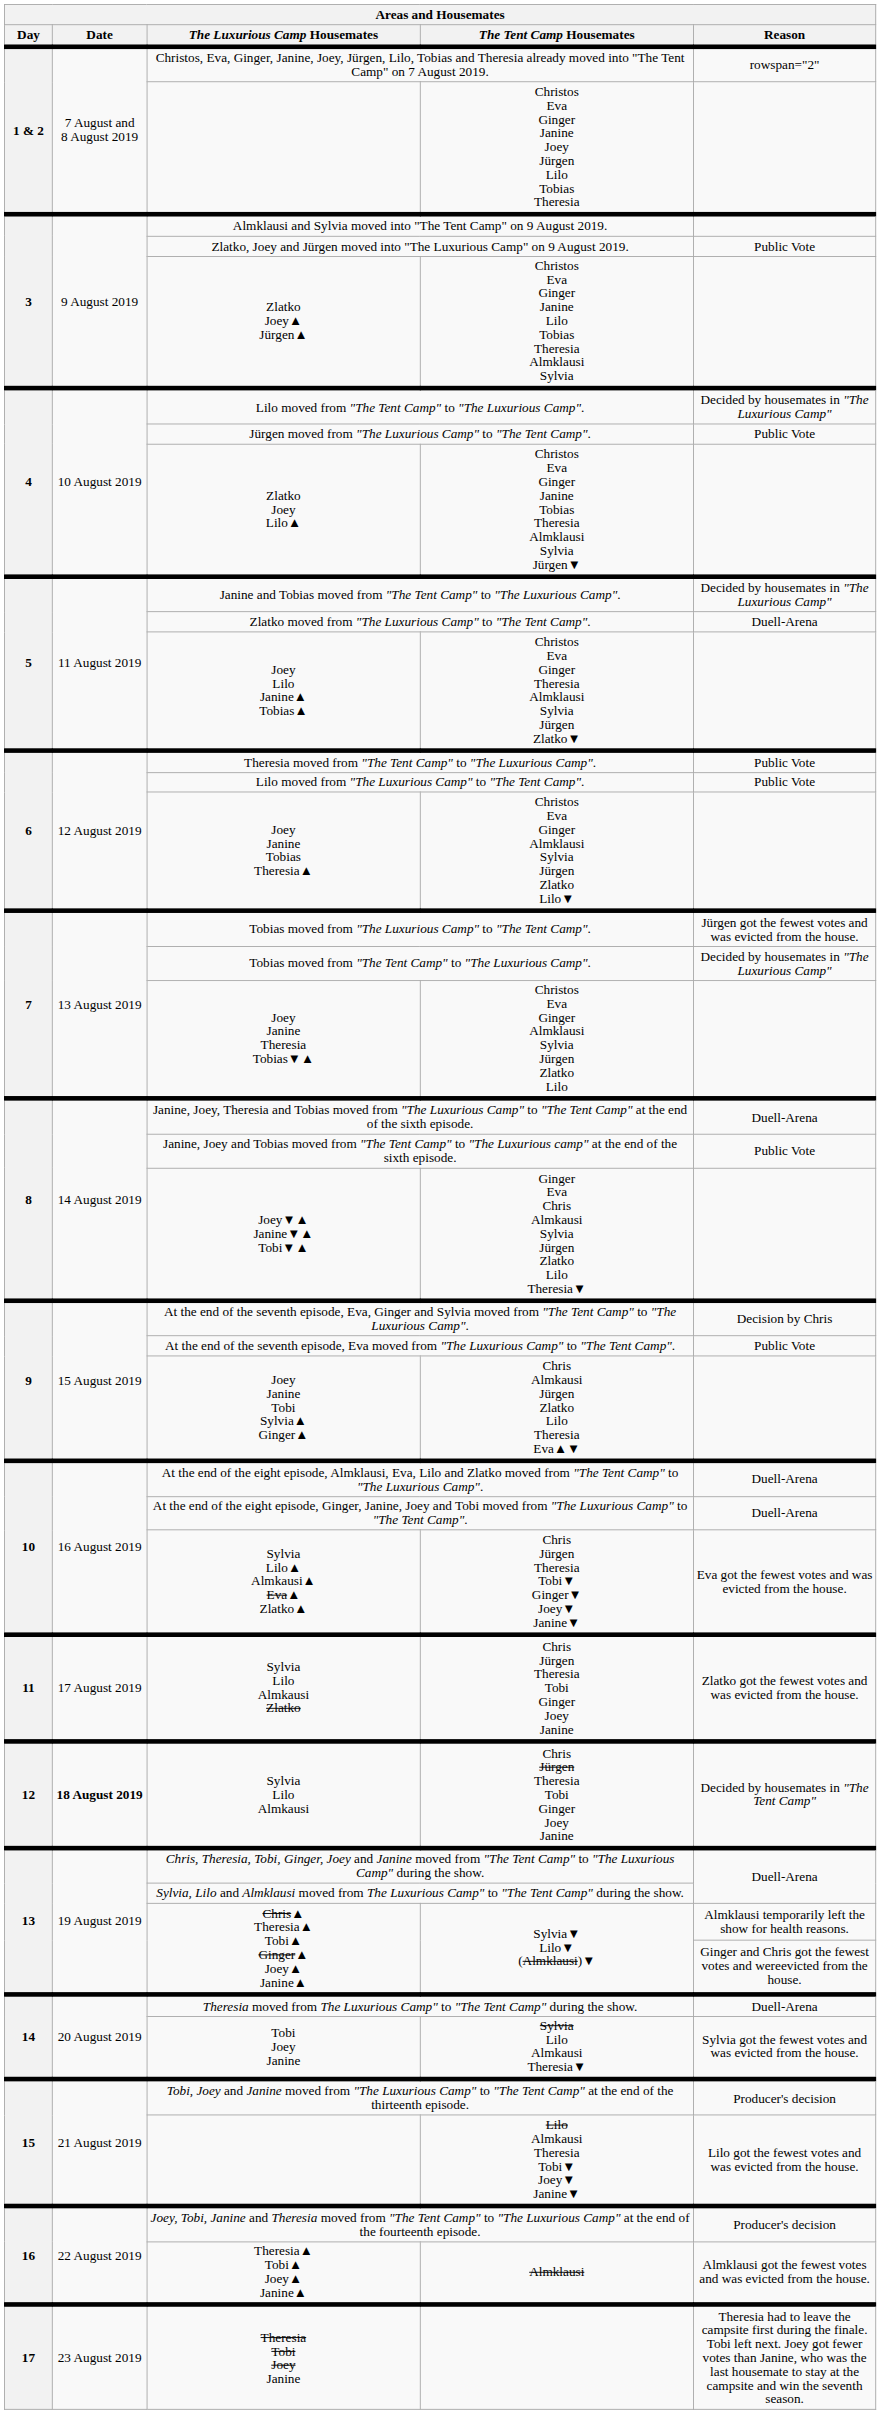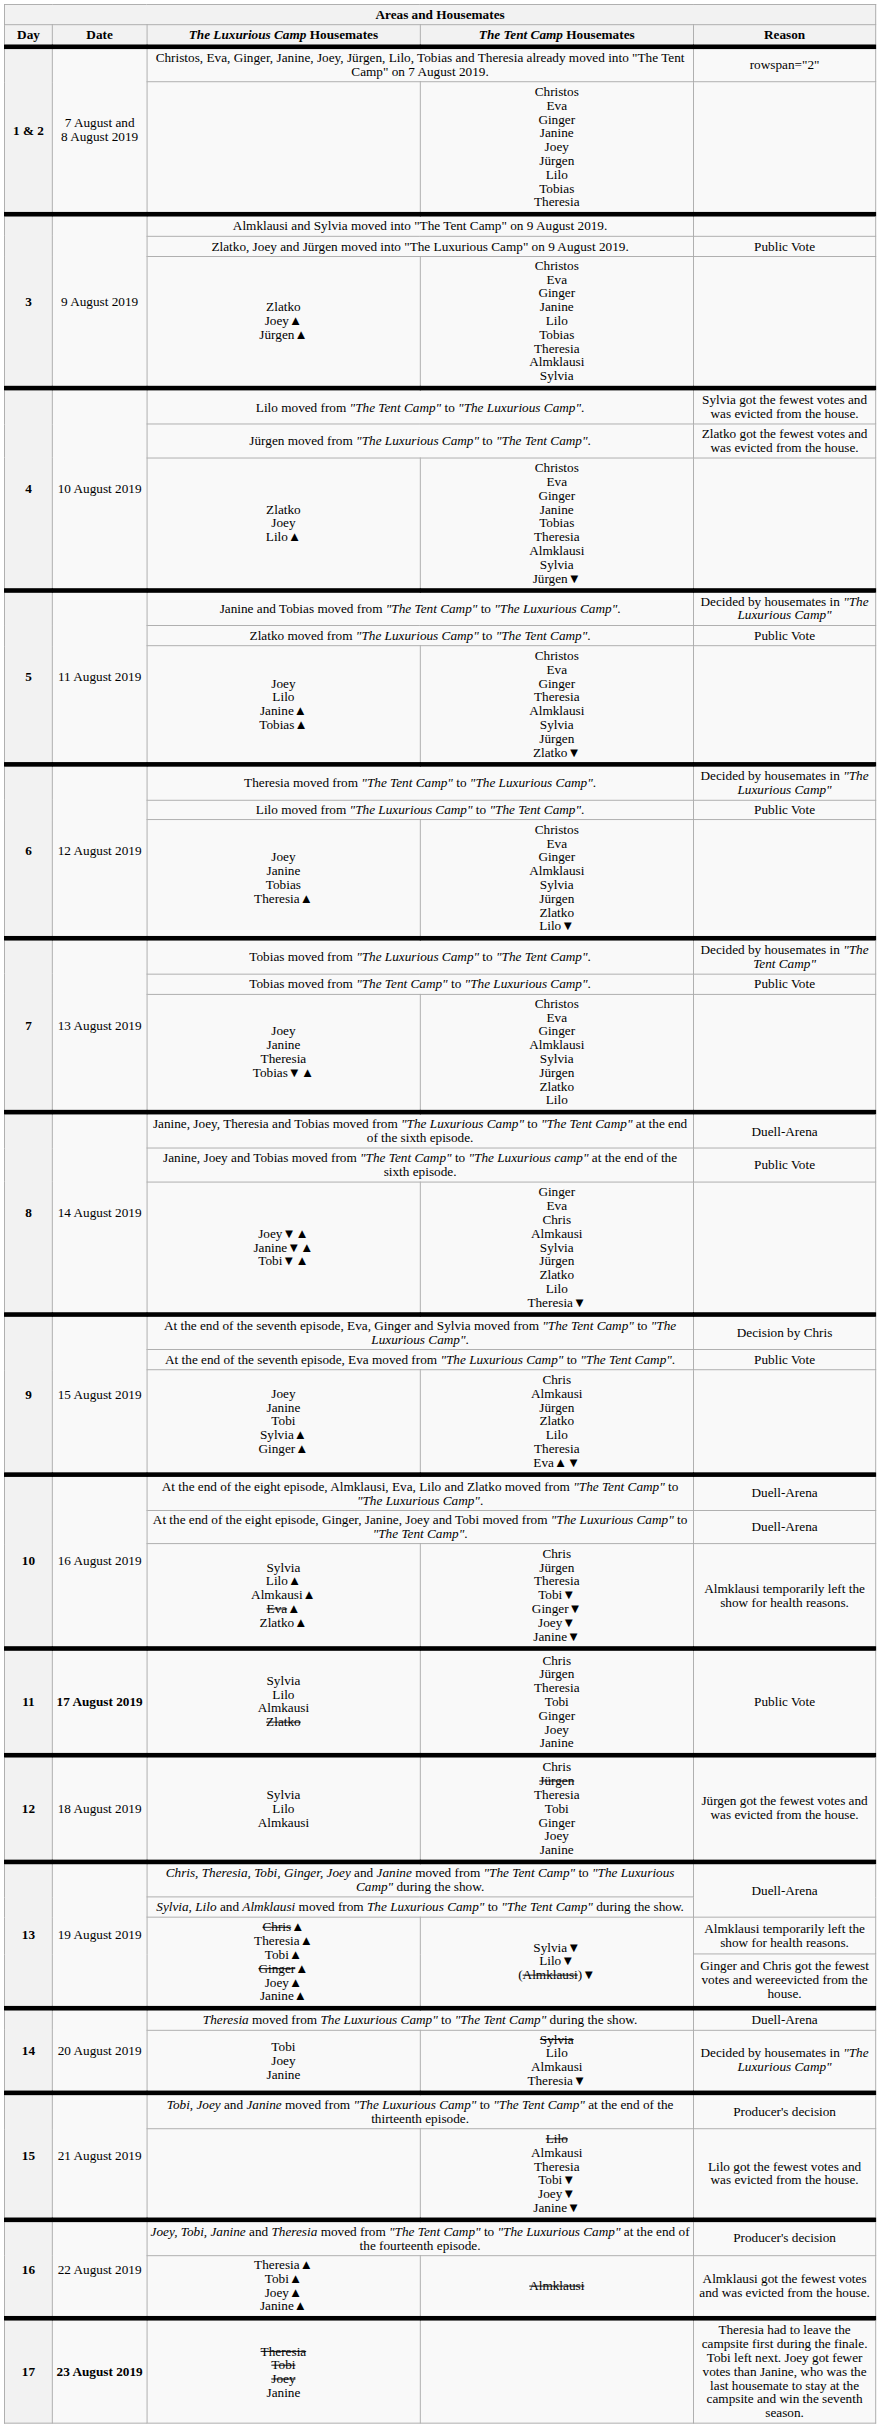Lilo moved from "The Tent Camp" to "The Luxurious Camp". | Reason: Decided by housemates in "The Luxurious Camp" -> Sylvia got the fewest votes and was evicted from the house.
Jürgen moved from "The Luxurious Camp" to "The Tent Camp". | Reason: Public Vote -> Zlatko got the fewest votes and was evicted from the house.
Zlatko moved from "The Luxurious Camp" to "The Tent Camp". | Reason: Duell-Arena -> Public Vote
Theresia moved from "The Tent Camp" to "The Luxurious Camp". | Reason: Public Vote -> Decided by housemates in "The Luxurious Camp"
Tobias moved from "The Luxurious Camp" to "The Tent Camp". | Reason: Jürgen got the fewest votes and was evicted from the house. -> Decided by housemates in "The Tent Camp"
Tobias moved from "The Tent Camp" to "The Luxurious Camp". | Reason: Decided by housemates in "The Luxurious Camp" -> Public Vote
Sylvia Lilo▲ Almkausi▲ Eva▲ Zlatko▲ | Reason: Eva got the fewest votes and was evicted from the house. -> Almklausi temporarily left the show for health reasons.
Sylvia Lilo Almkausi Zlatko | Date: normal -> bold
Sylvia Lilo Almkausi Zlatko | Reason: Zlatko got the fewest votes and was evicted from the house. -> Public Vote
Sylvia Lilo Almkausi | Date: bold -> normal
Sylvia Lilo Almkausi | Reason: Decided by housemates in "The Tent Camp" -> Jürgen got the fewest votes and was evicted from the house.
Tobi Joey Janine | Reason: Sylvia got the fewest votes and was evicted from the house. -> Decided by housemates in "The Luxurious Camp"
Theresia Tobi Joey Janine | Date: normal -> bold
